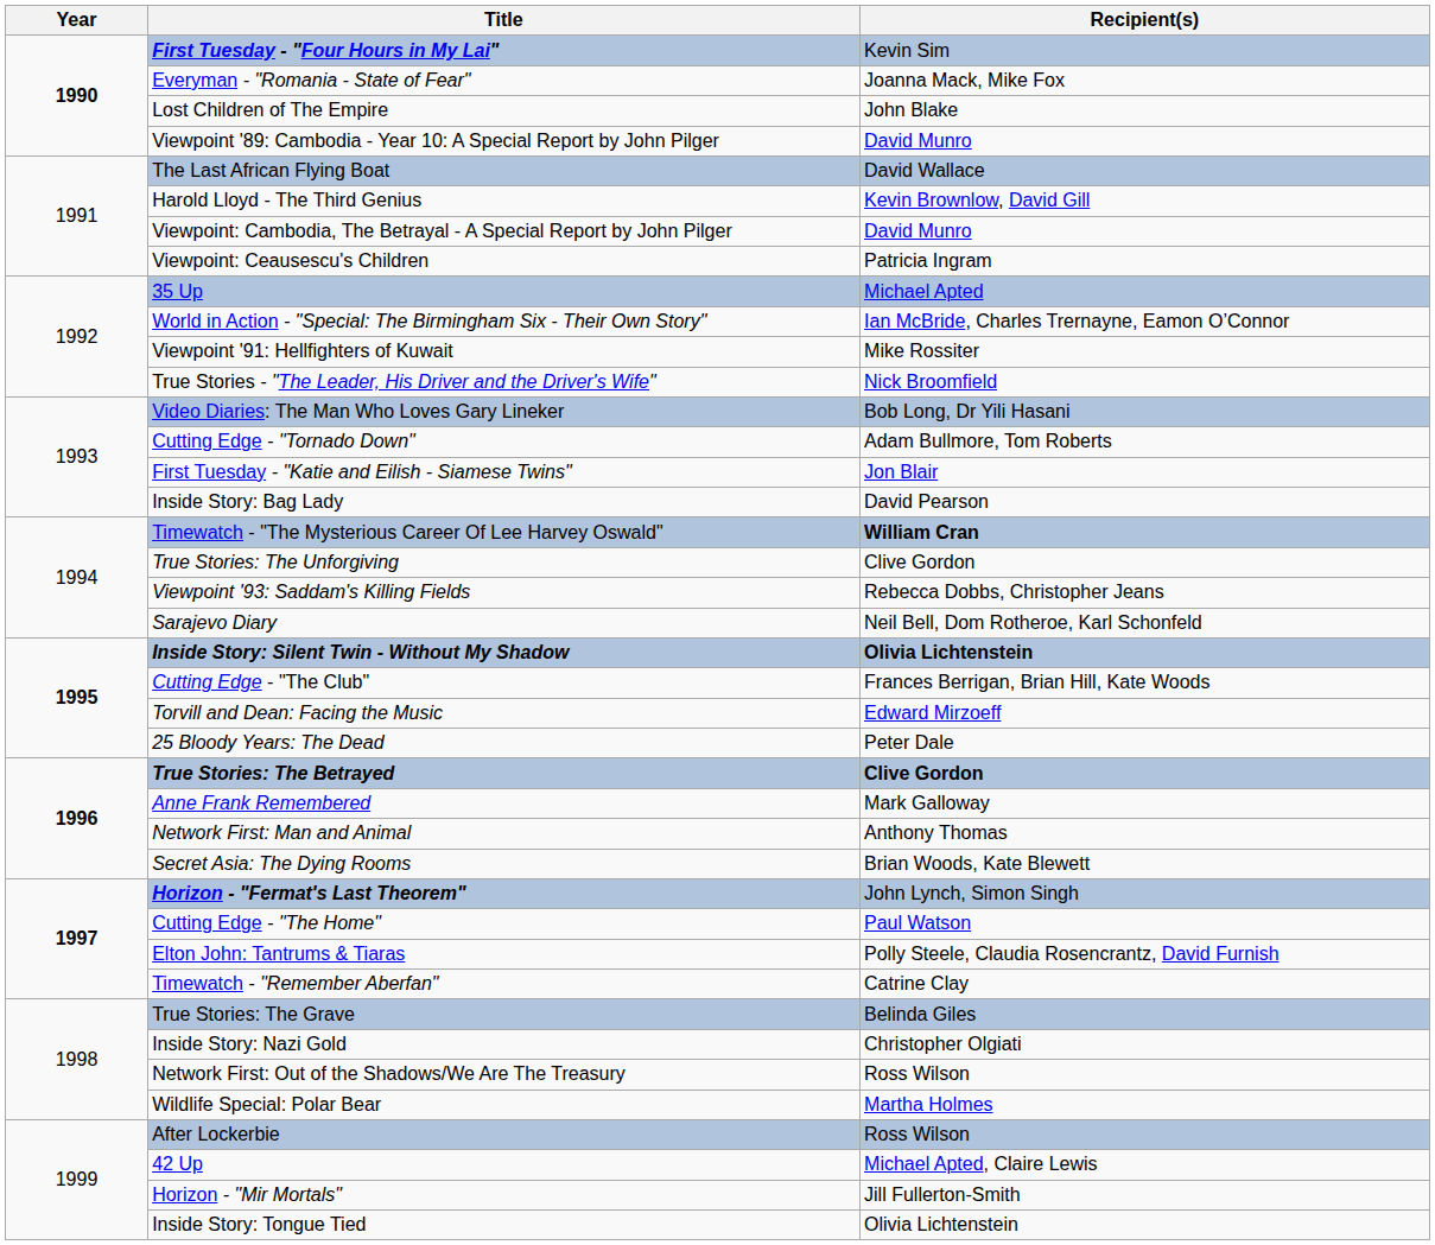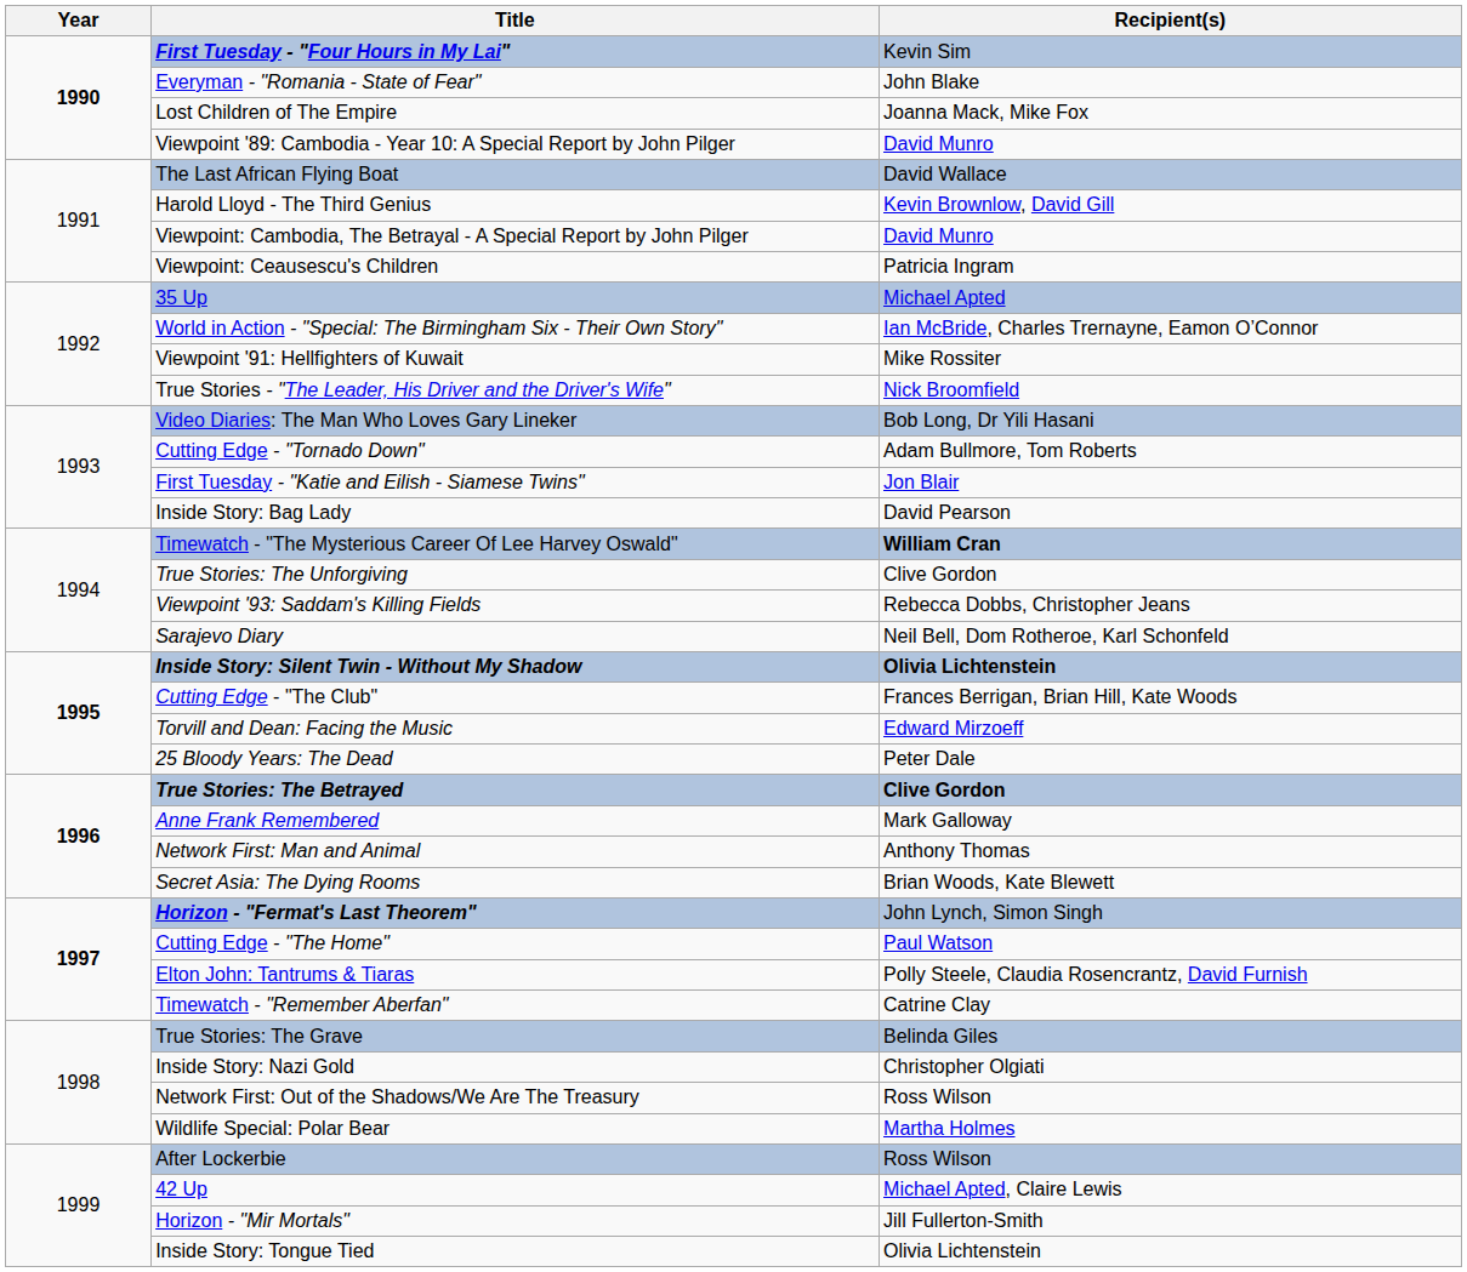Everyman - "Romania - State of Fear" | Recipient(s): Joanna Mack, Mike Fox -> John Blake
Lost Children of The Empire | Recipient(s): John Blake -> Joanna Mack, Mike Fox
